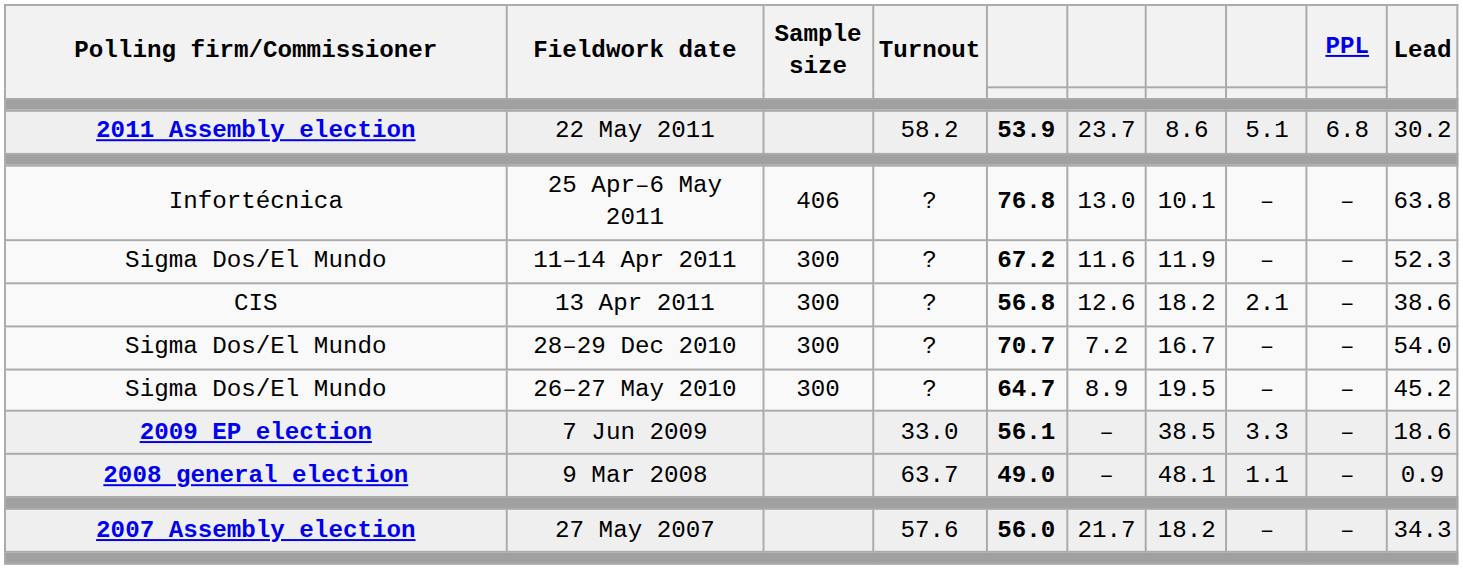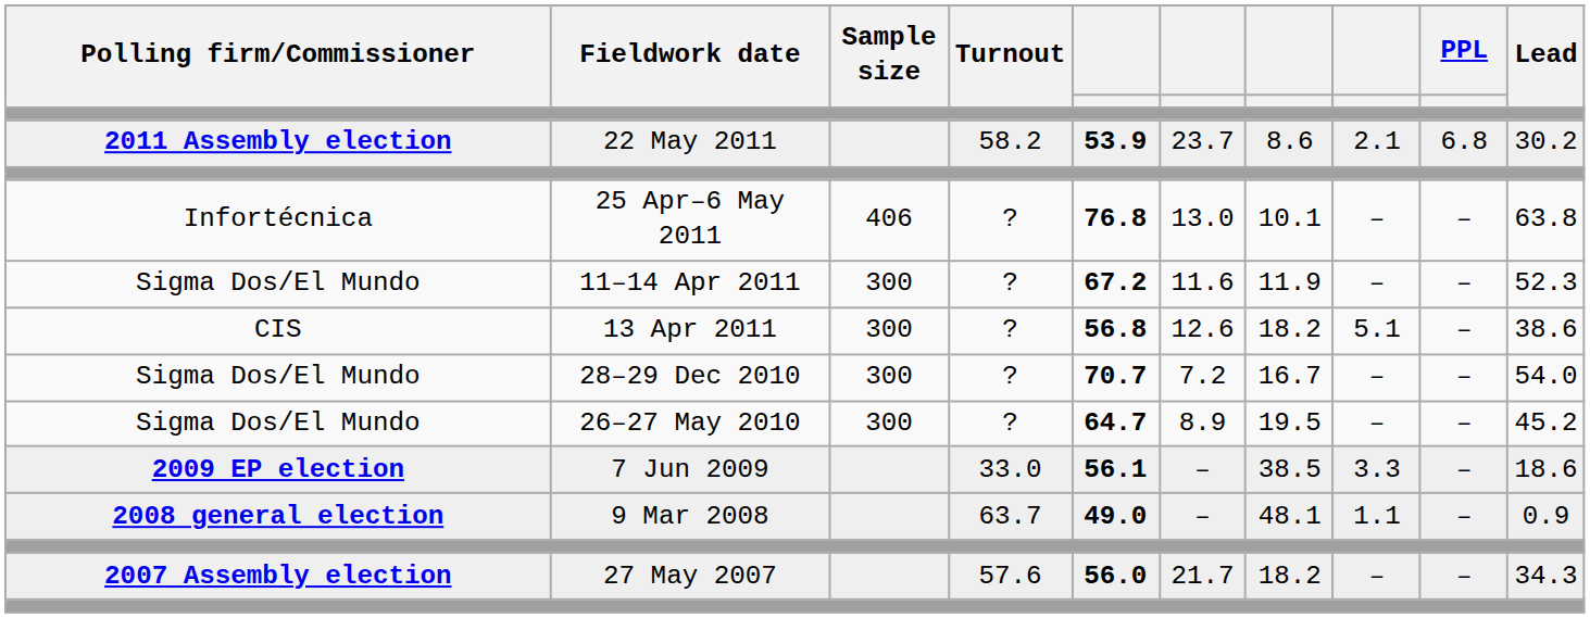22 May 2011 | column 8: 5.1 -> 2.1
13 Apr 2011 | column 8: 2.1 -> 5.1
